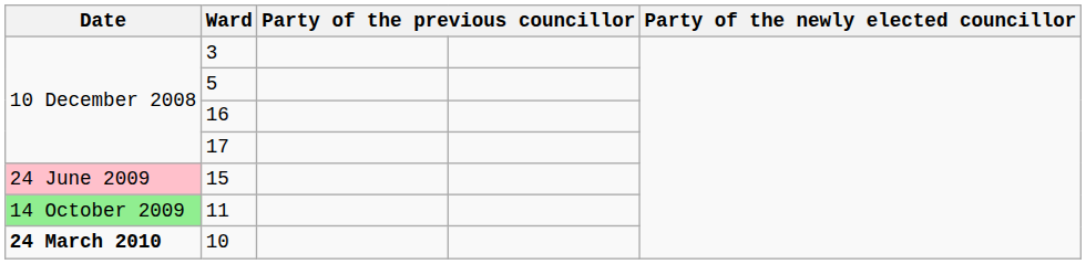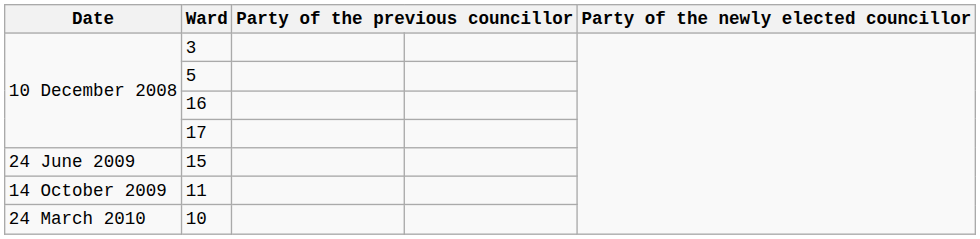15 | Date: pink background -> no background
11 | Date: lightgreen background -> no background
10 | Date: bold -> normal
